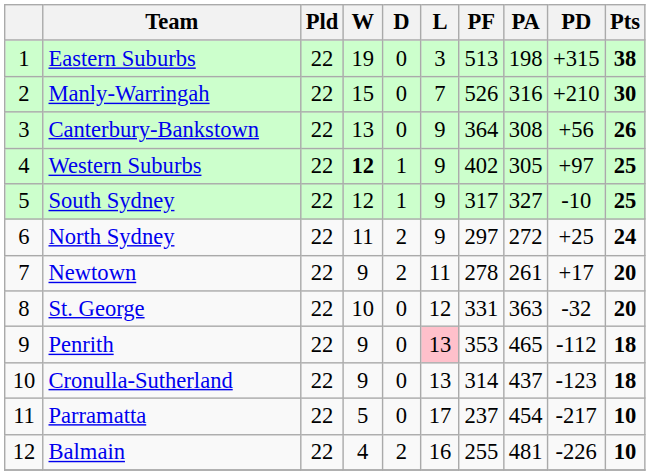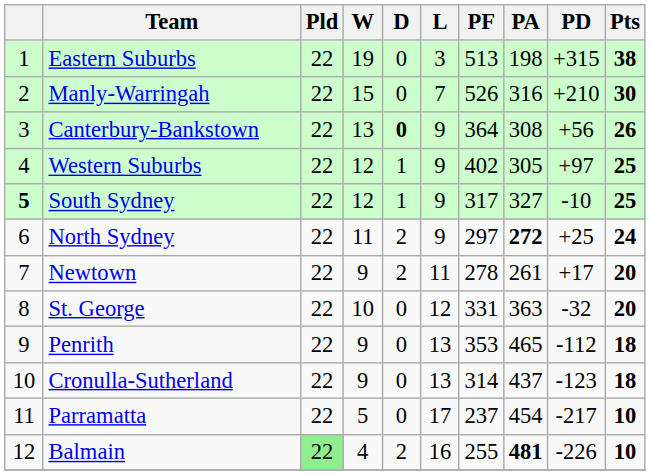Canterbury-Bankstown | D: normal -> bold
Western Suburbs | W: bold -> normal
South Sydney | column 1: normal -> bold
North Sydney | PA: normal -> bold
Penrith | L: pink background -> no background
Balmain | Pld: no background -> lightgreen background
Balmain | PA: normal -> bold
